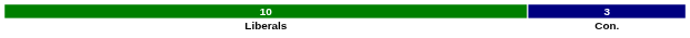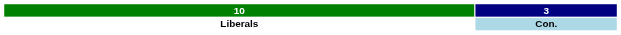Liberals | 3: no background -> lightblue background
